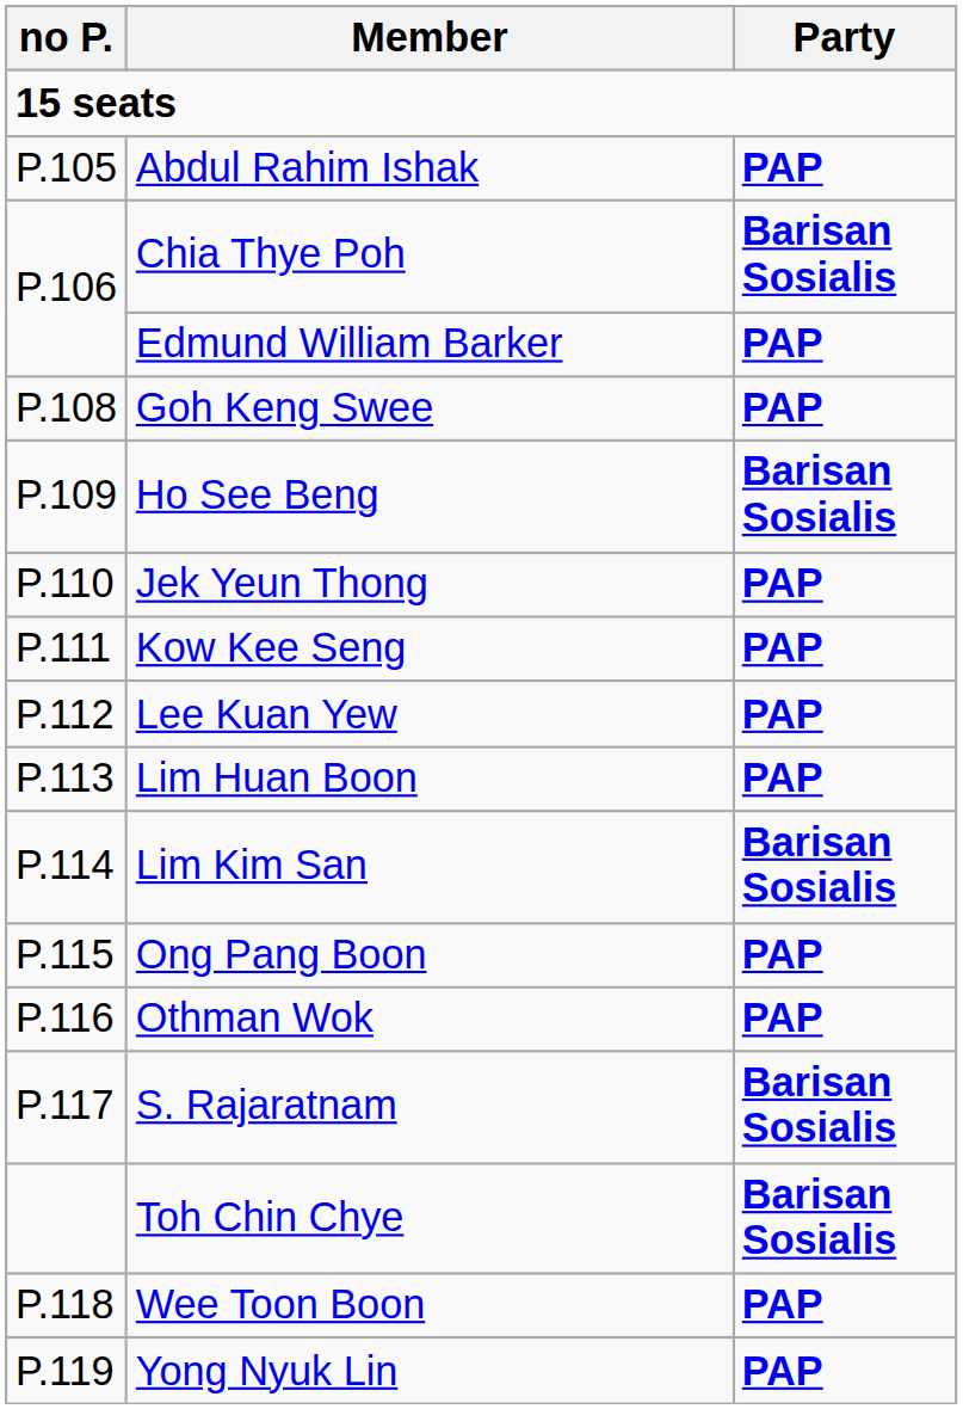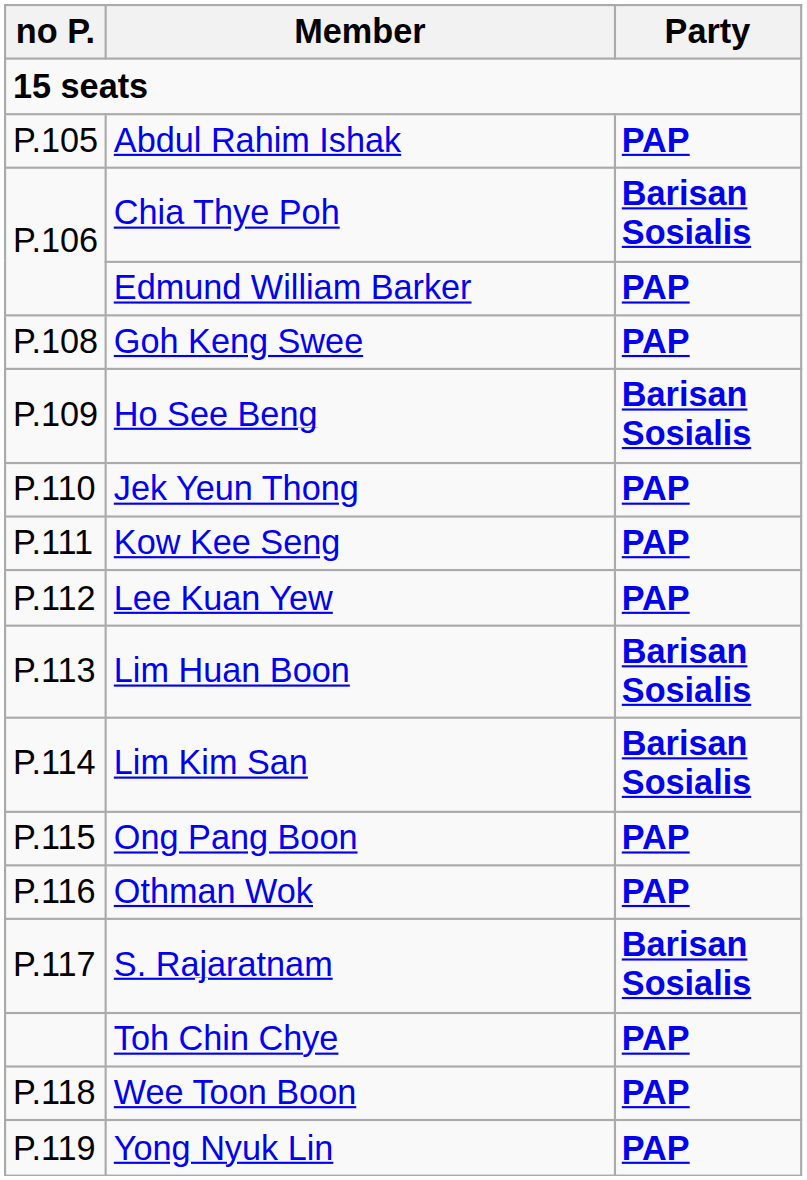Lim Huan Boon | Party: PAP -> Barisan Sosialis
Toh Chin Chye | Party: Barisan Sosialis -> PAP
